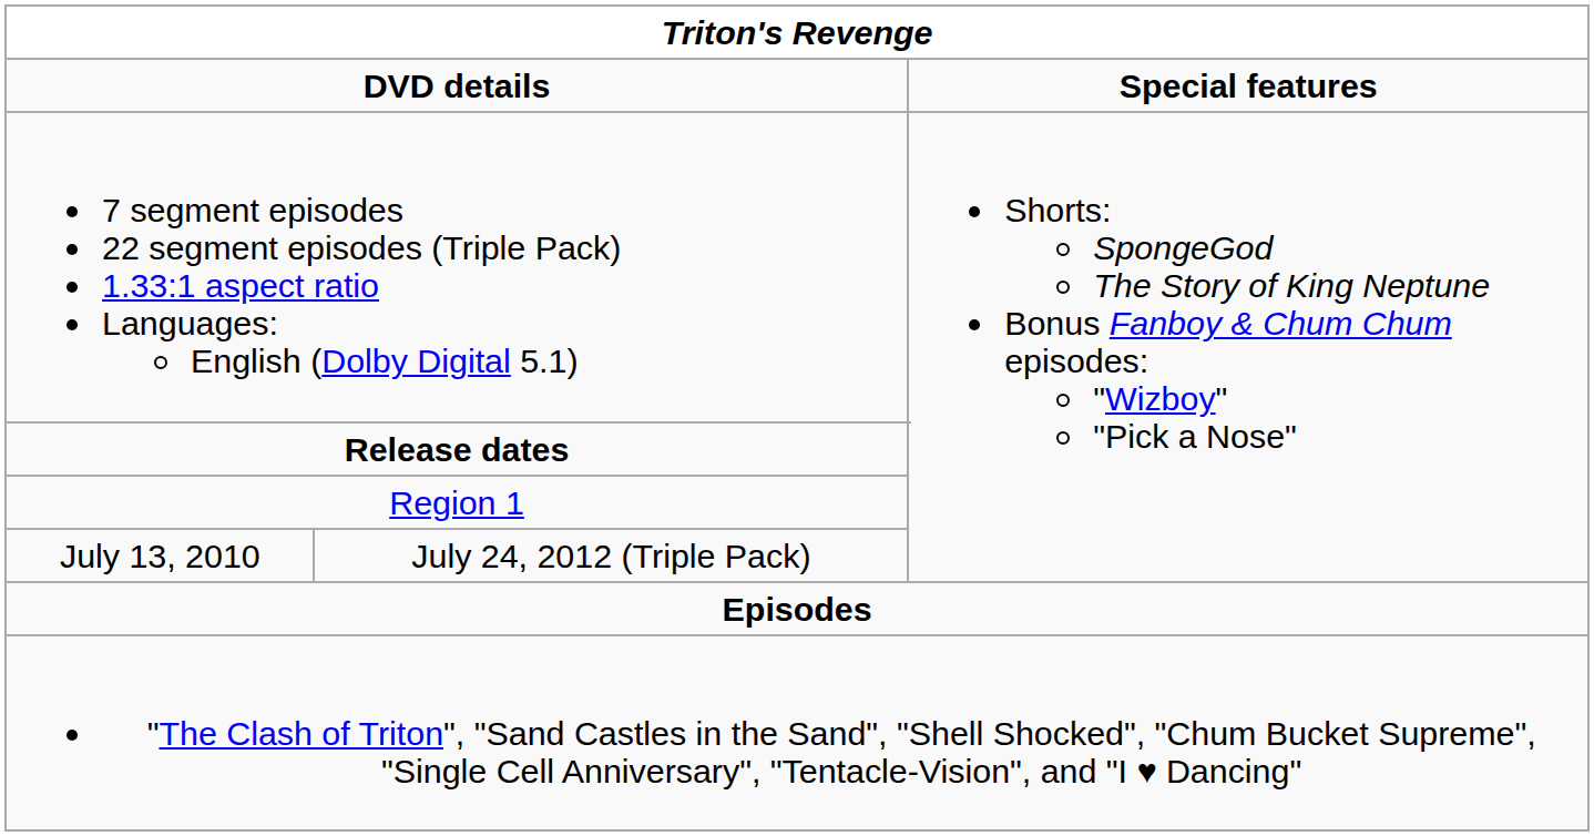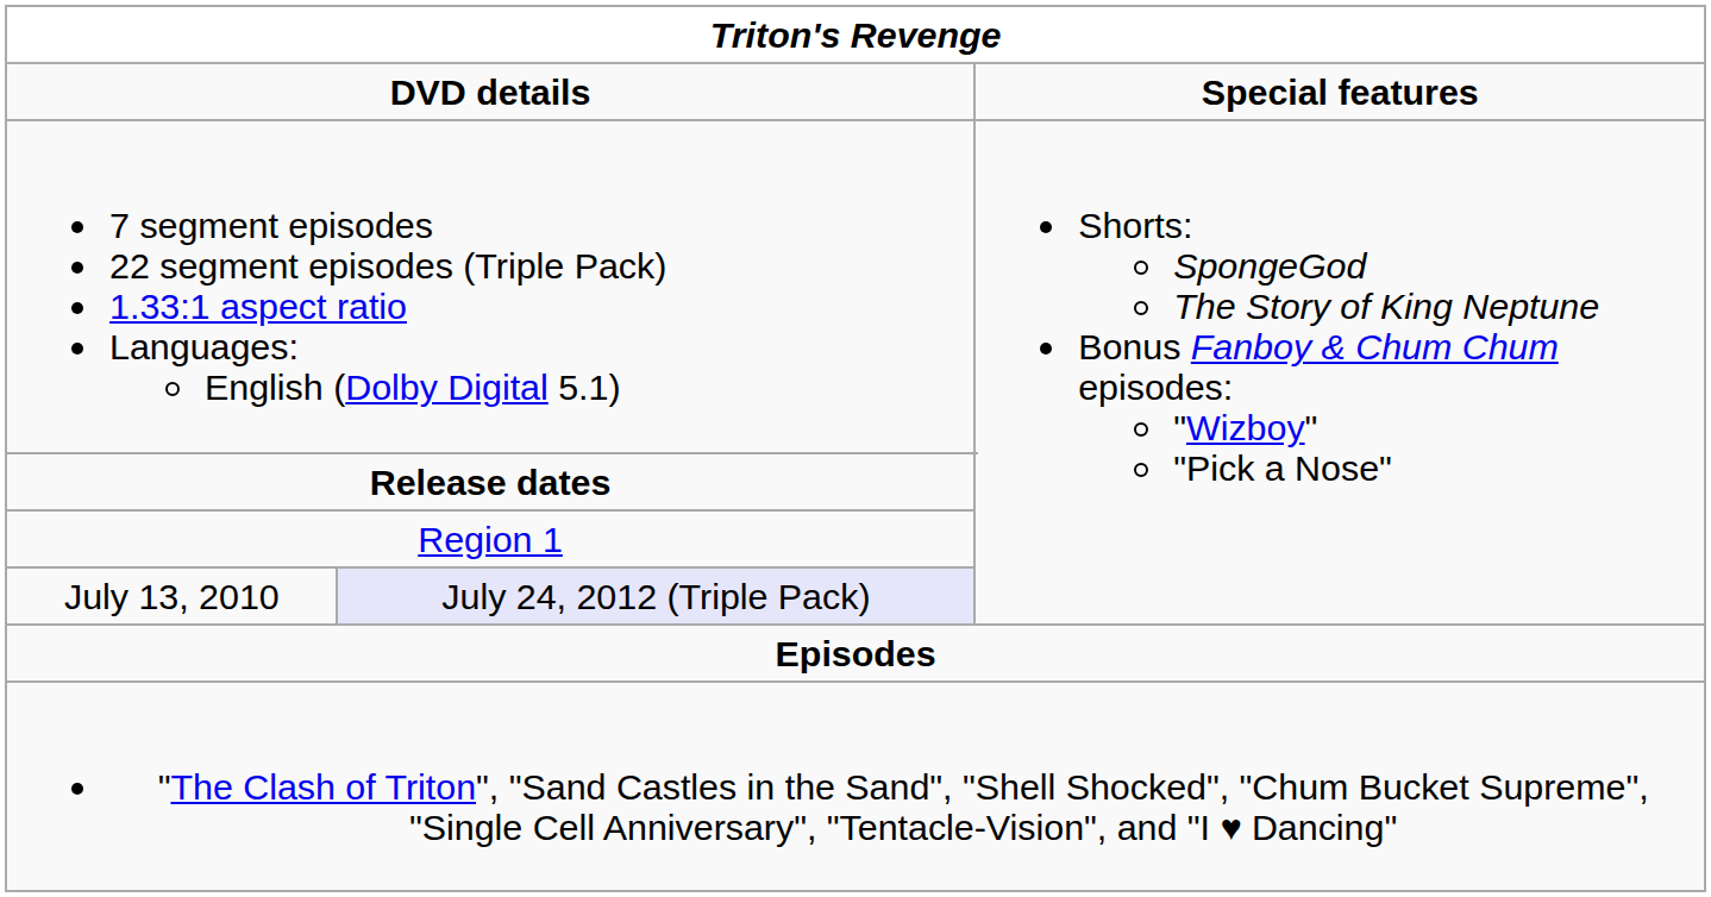July 13, 2010 | column 2: no background -> lavender background
